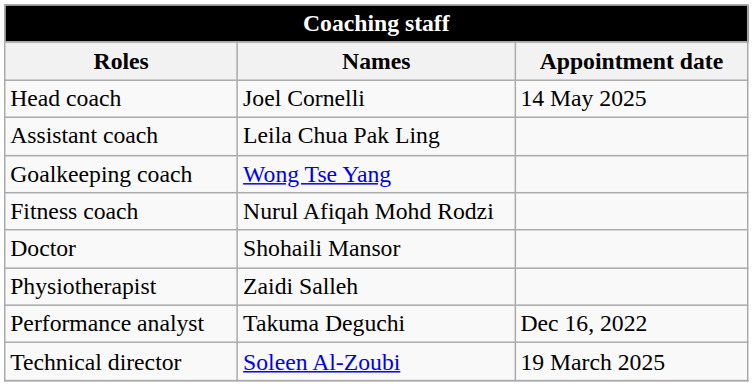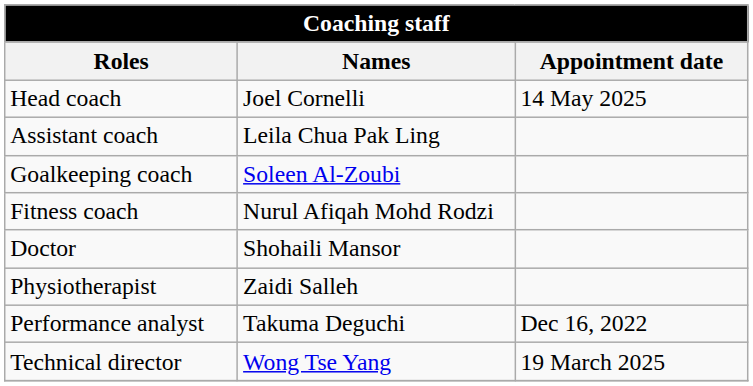Goalkeeping coach | Names: Wong Tse Yang -> Soleen Al-Zoubi
Technical director | Names: Soleen Al-Zoubi -> Wong Tse Yang
